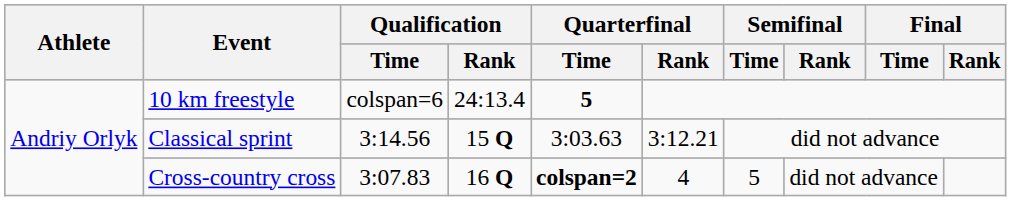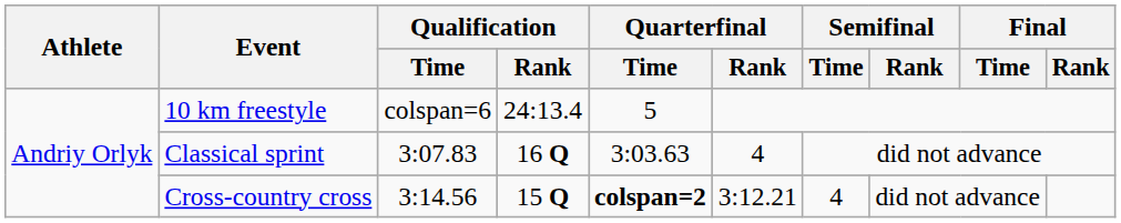10 km freestyle | Quarterfinal / Time: bold -> normal
Classical sprint | Qualification / Time: 3:14.56 -> 3:07.83
Classical sprint | Qualification / Rank: 15 Q -> 16 Q
Classical sprint | Quarterfinal / Rank: 3:12.21 -> 4
Cross-country cross | Qualification / Time: 3:07.83 -> 3:14.56
Cross-country cross | Qualification / Rank: 16 Q -> 15 Q
Cross-country cross | Quarterfinal / Rank: 4 -> 3:12.21
Cross-country cross | Semifinal / Time: 5 -> 4
